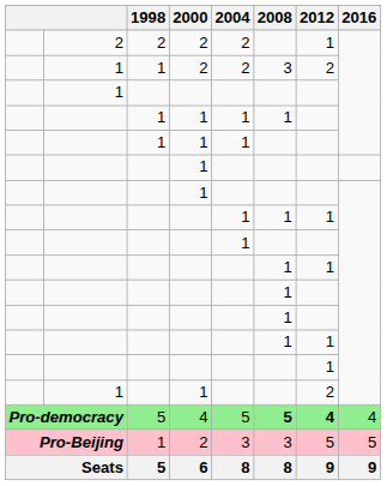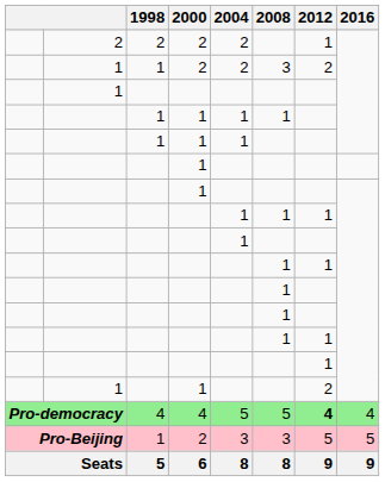Pro-democracy | 1998: 5 -> 4
Pro-democracy | 2008: bold -> normal
